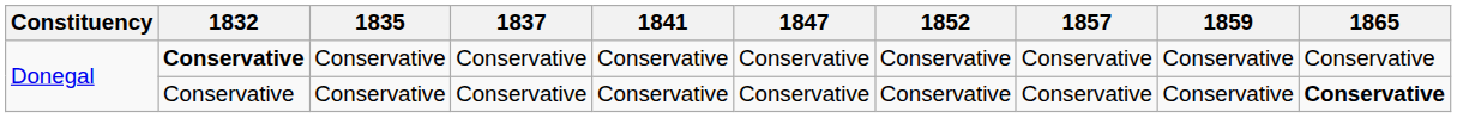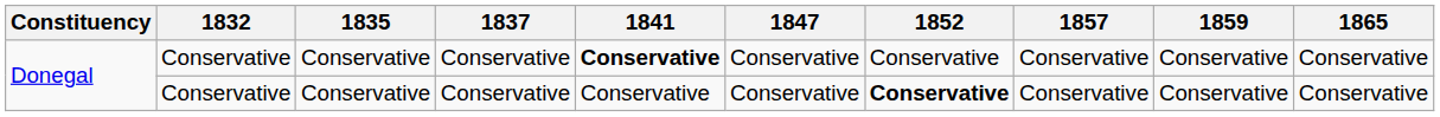row 2 | 1832: bold -> normal
row 2 | 1841: normal -> bold
row 3 | 1852: normal -> bold
row 3 | 1865: bold -> normal
